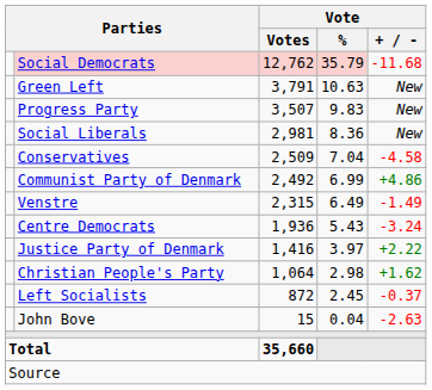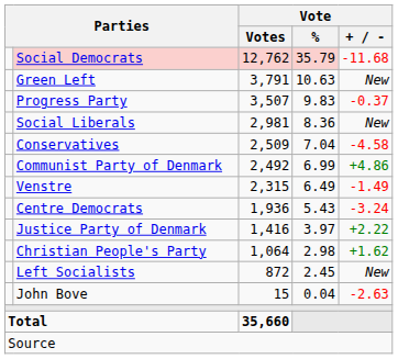Progress Party | Vote / + / -: New -> -0.37
Left Socialists | Vote / + / -: -0.37 -> New
